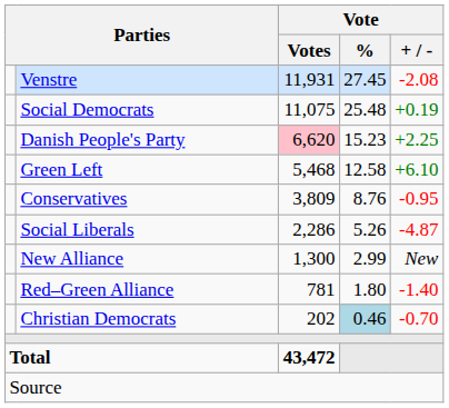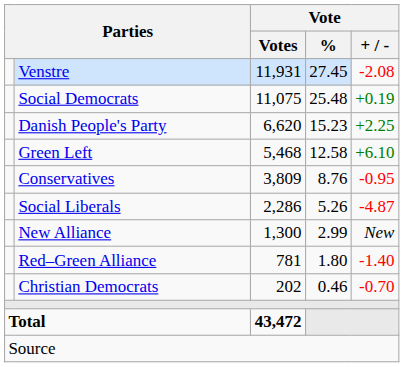Danish People's Party | Vote / Votes: pink background -> no background
Christian Democrats | Vote / %: lightblue background -> no background
